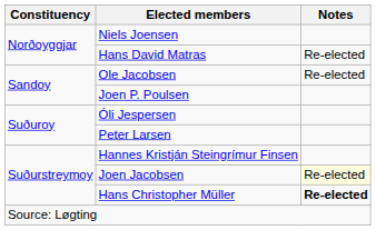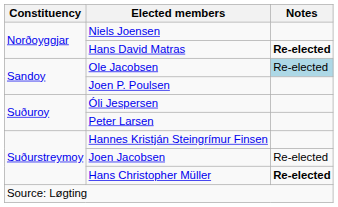Hans David Matras | Notes: normal -> bold
Ole Jacobsen | Notes: no background -> lightblue background
Joen Jacobsen | Notes: lightyellow background -> no background
